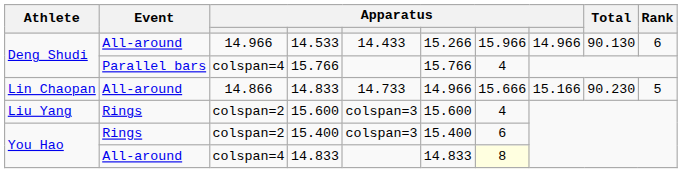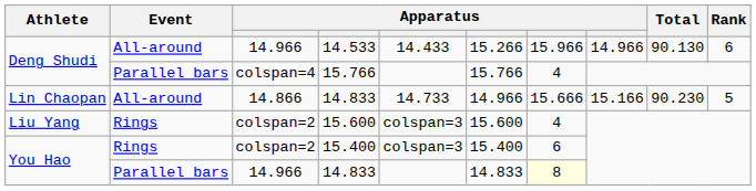You Hao / 14.833 | Event: All-around -> Parallel bars
You Hao / 14.833 | column 3: colspan=4 -> 14.966
